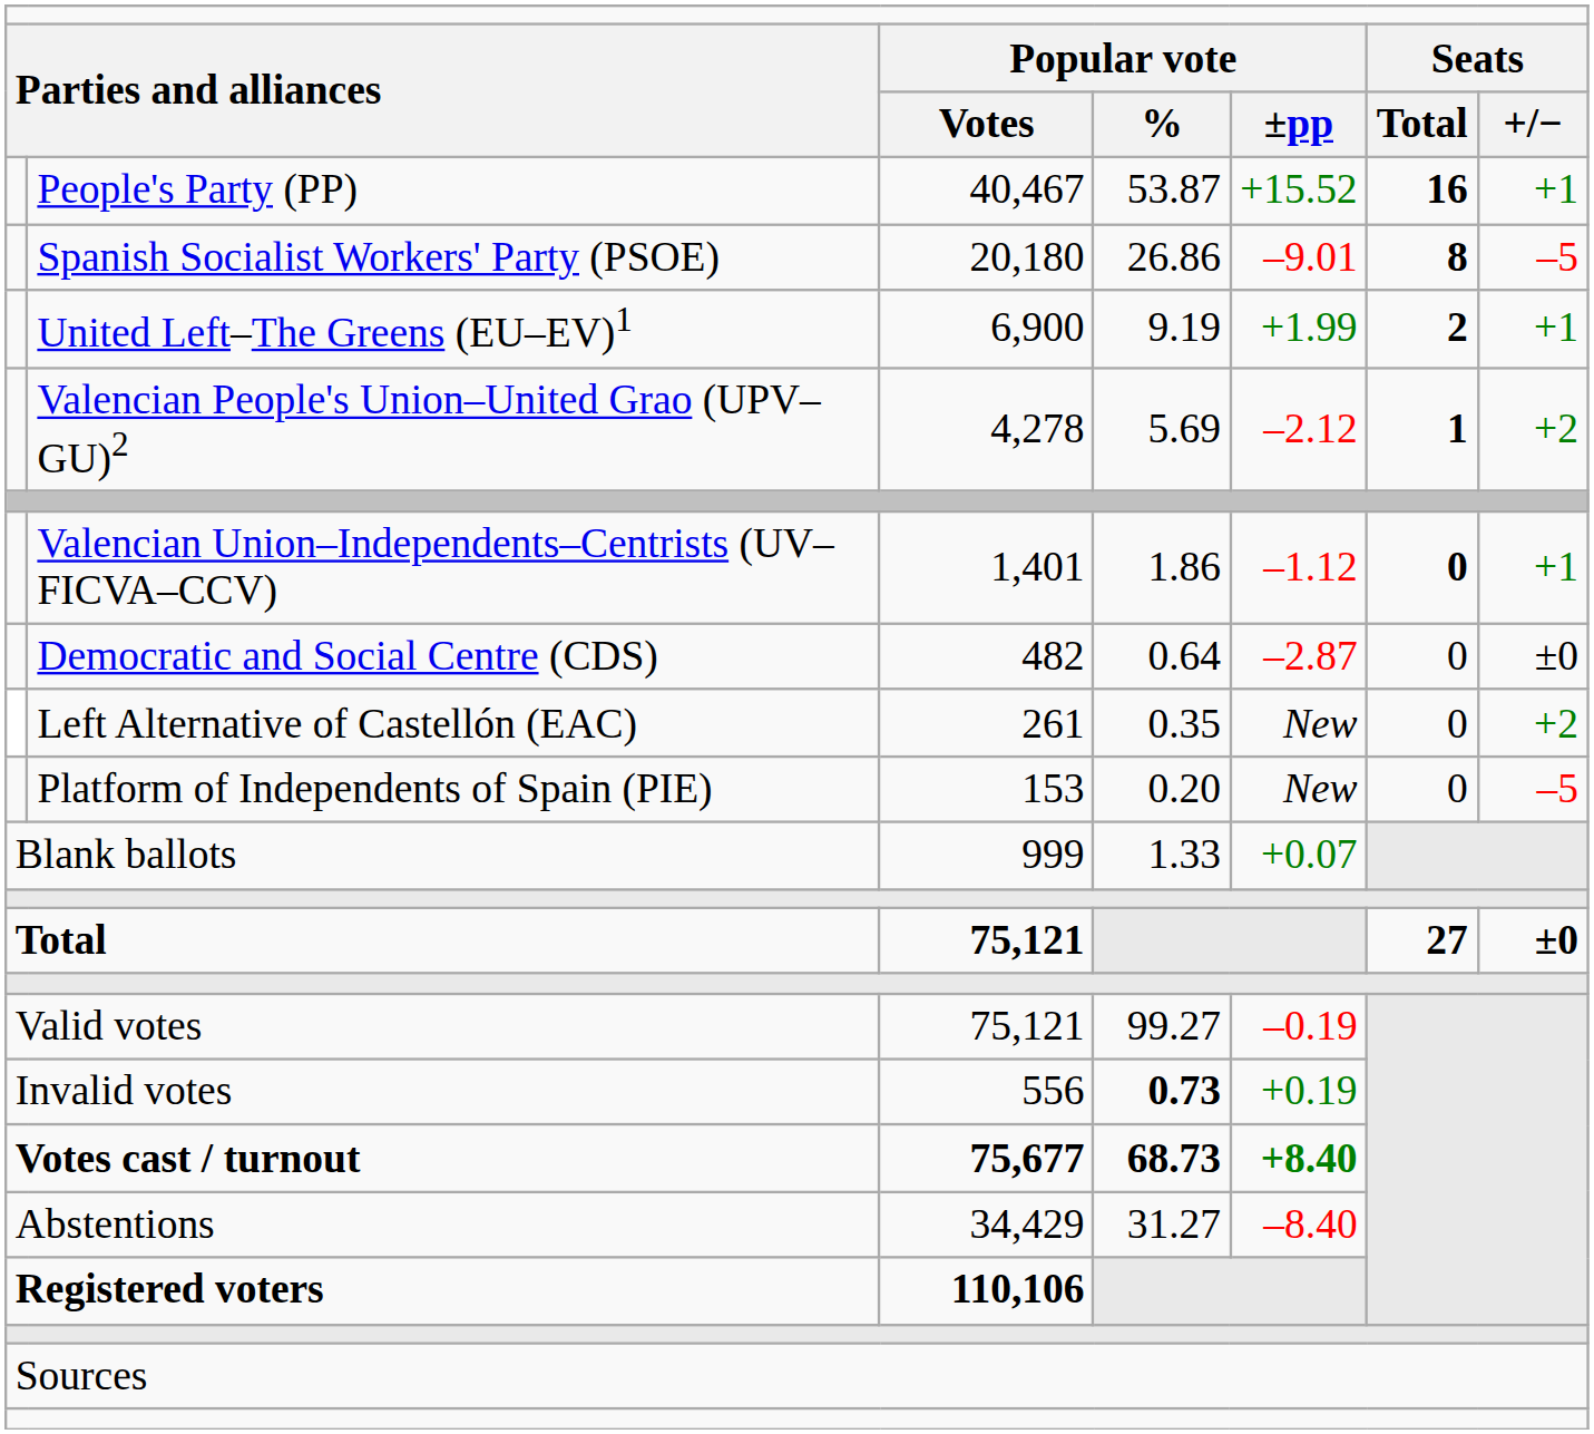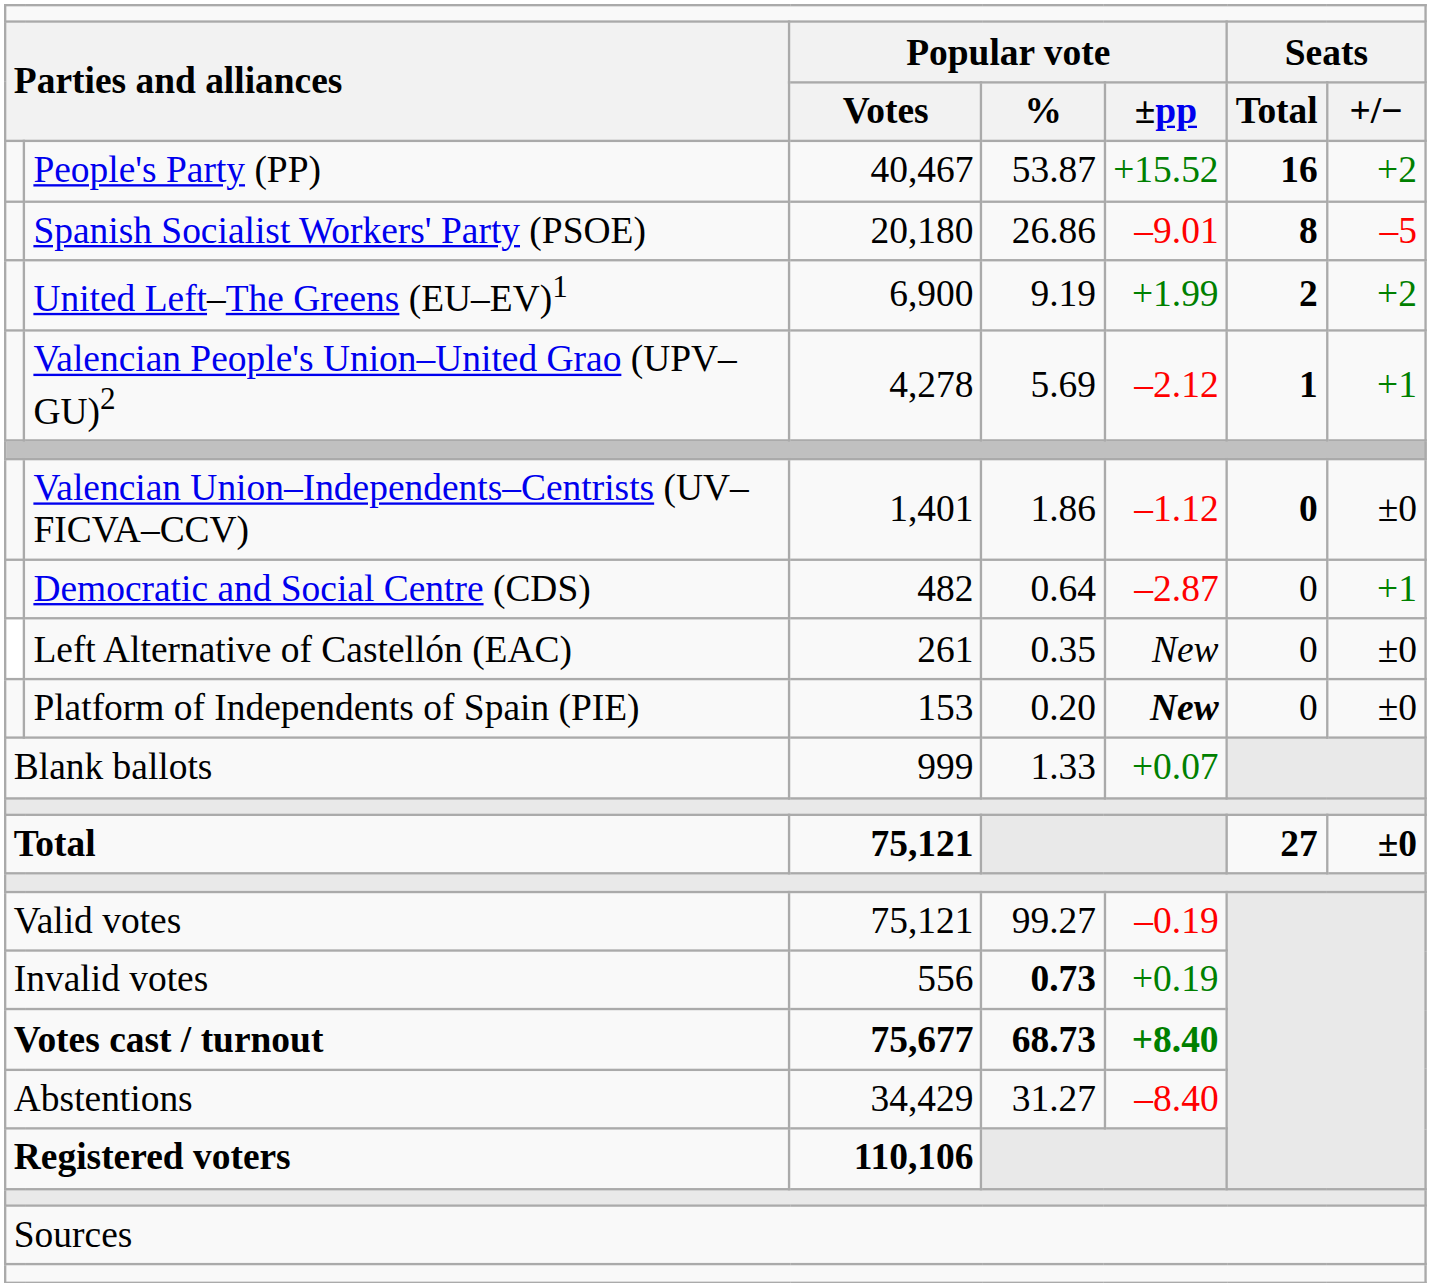People's Party (PP) | column 7: +1 -> +2
United Left–The Greens (EU–EV)1 | column 7: +1 -> +2
Valencian People's Union–United Grao (UPV–GU)2 | column 7: +2 -> +1
Valencian Union–Independents–Centrists (UV–FICVA–CCV) | column 7: +1 -> ±0
Democratic and Social Centre (CDS) | column 7: ±0 -> +1
Left Alternative of Castellón (EAC) | column 7: +2 -> ±0
Platform of Independents of Spain (PIE) | column 5: normal -> bold
Platform of Independents of Spain (PIE) | column 7: –5 -> ±0
